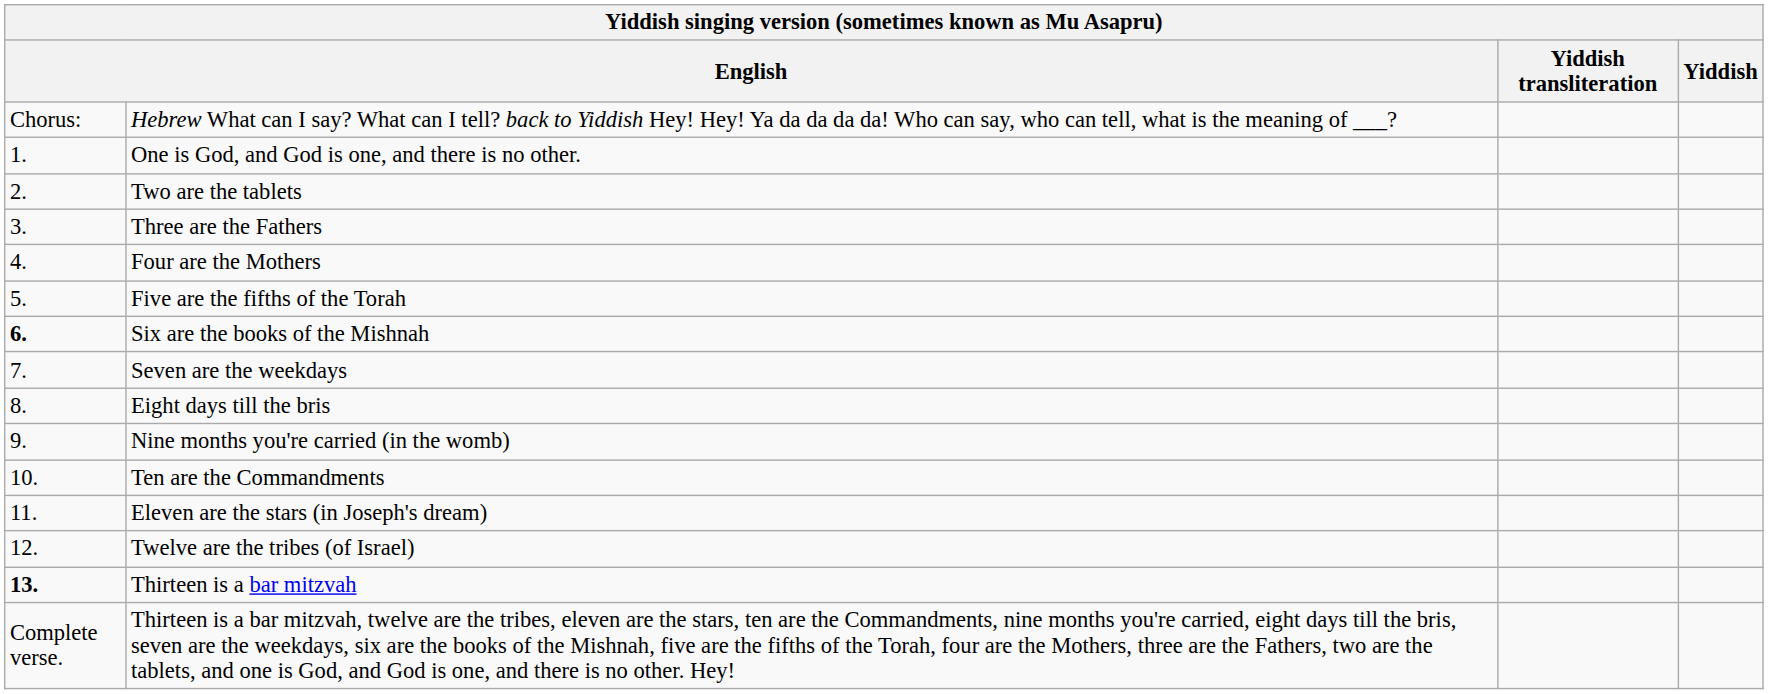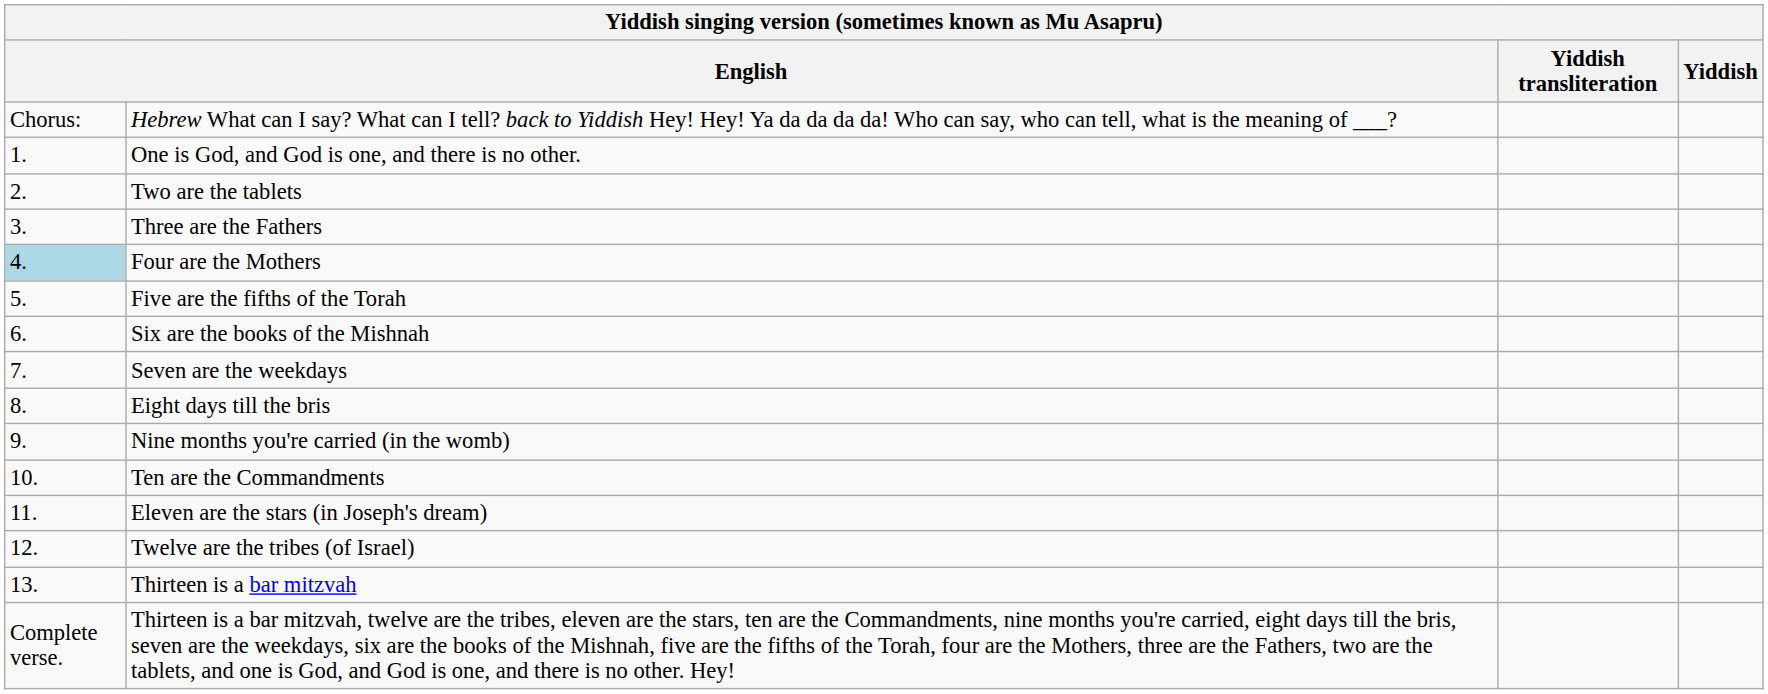Four are the Mothers | column 1: no background -> lightblue background
Six are the books of the Mishnah | column 1: bold -> normal
Thirteen is a bar mitzvah | column 1: bold -> normal
